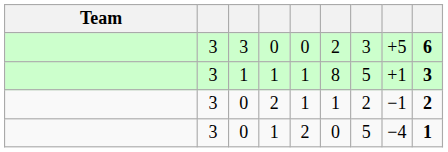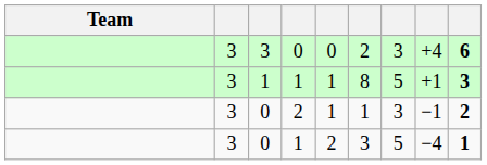row 2 | column 8: +5 -> +4
row 4 | column 7: 2 -> 3
row 5 | column 6: 0 -> 3
